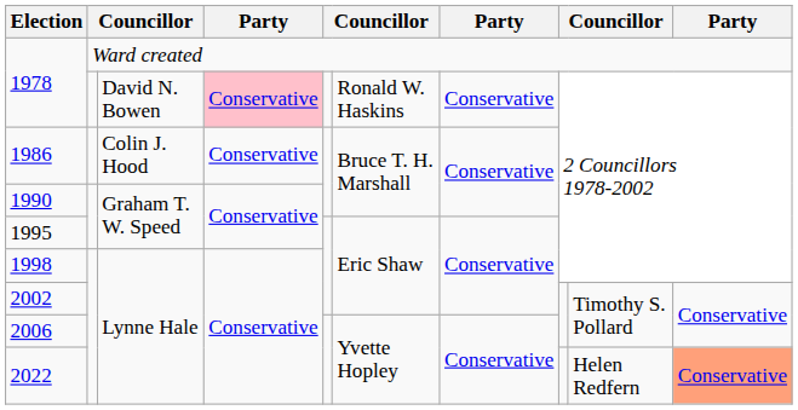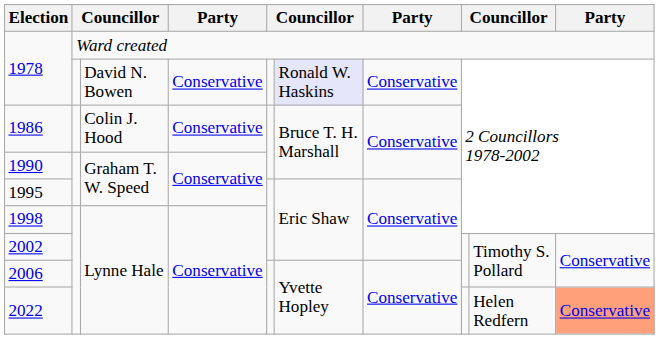1978 / David N. Bowen | column 4: pink background -> no background
1978 / David N. Bowen | column 6: no background -> lavender background
